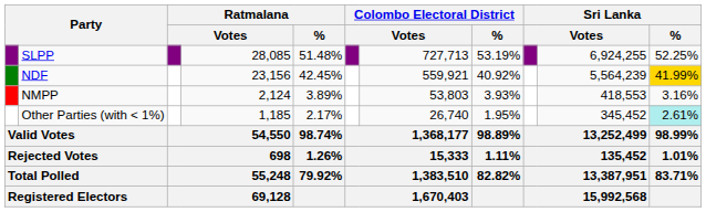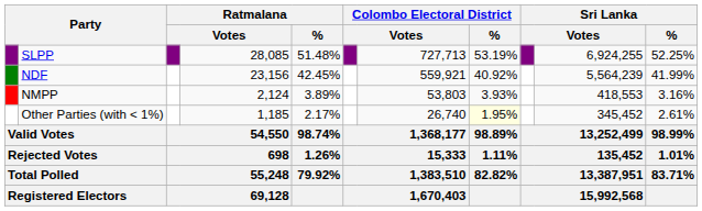NDF | Sri Lanka / %: gold background -> no background
Other Parties (with < 1%) | Colombo Electoral District / %: no background -> lightyellow background
Other Parties (with < 1%) | Sri Lanka / %: paleturquoise background -> no background
